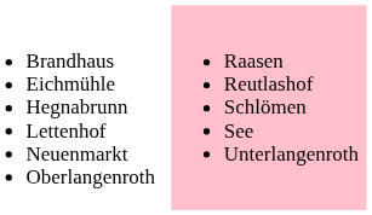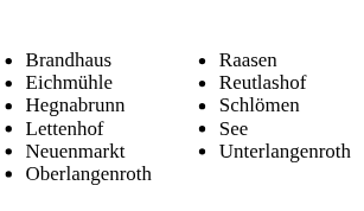row 1 | column 2: pink background -> no background
